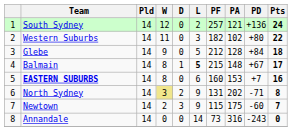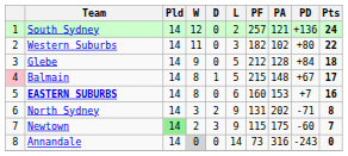Balmain | column 1: no background -> pink background
Balmain | L: bold -> normal
North Sydney | W: khaki background -> no background
Newtown | Pld: no background -> lightgreen background
Annandale | W: no background -> lightgrey background
